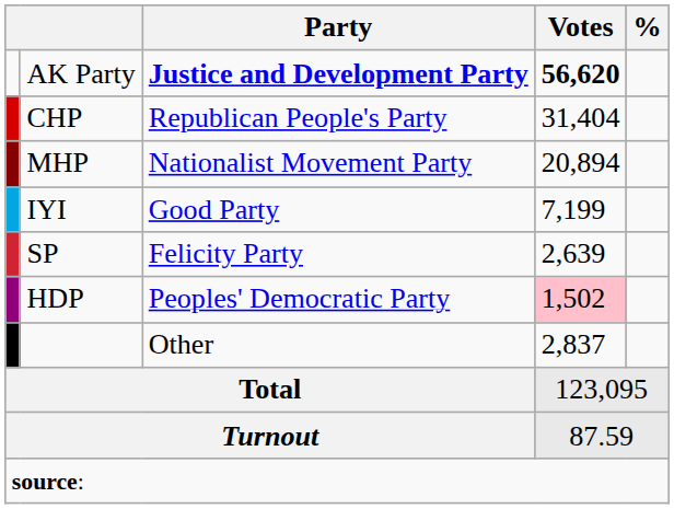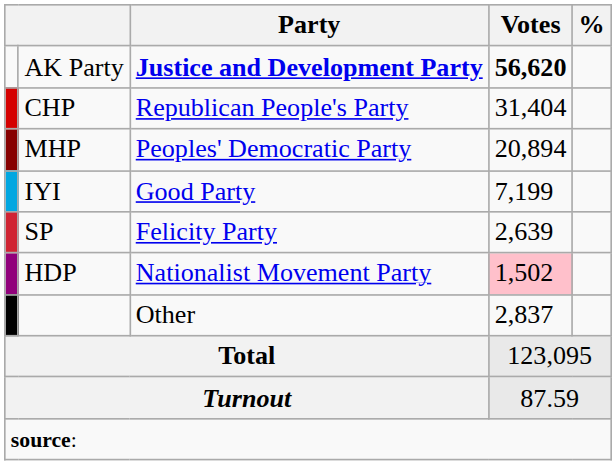MHP | Party: Nationalist Movement Party -> Peoples' Democratic Party
HDP | Party: Peoples' Democratic Party -> Nationalist Movement Party
